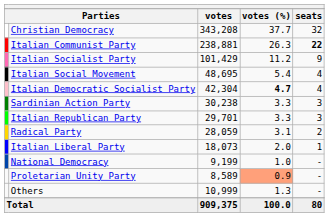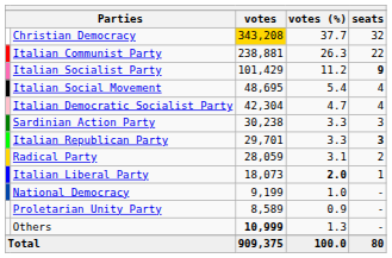Christian Democracy | votes: no background -> gold background
Italian Communist Party | seats: bold -> normal
Italian Socialist Party | seats: normal -> bold
Italian Democratic Socialist Party | votes (%): bold -> normal
Italian Republican Party | seats: normal -> bold
Italian Liberal Party | votes (%): normal -> bold
Proletarian Unity Party | votes (%): lightsalmon background -> no background
Others | votes: normal -> bold
